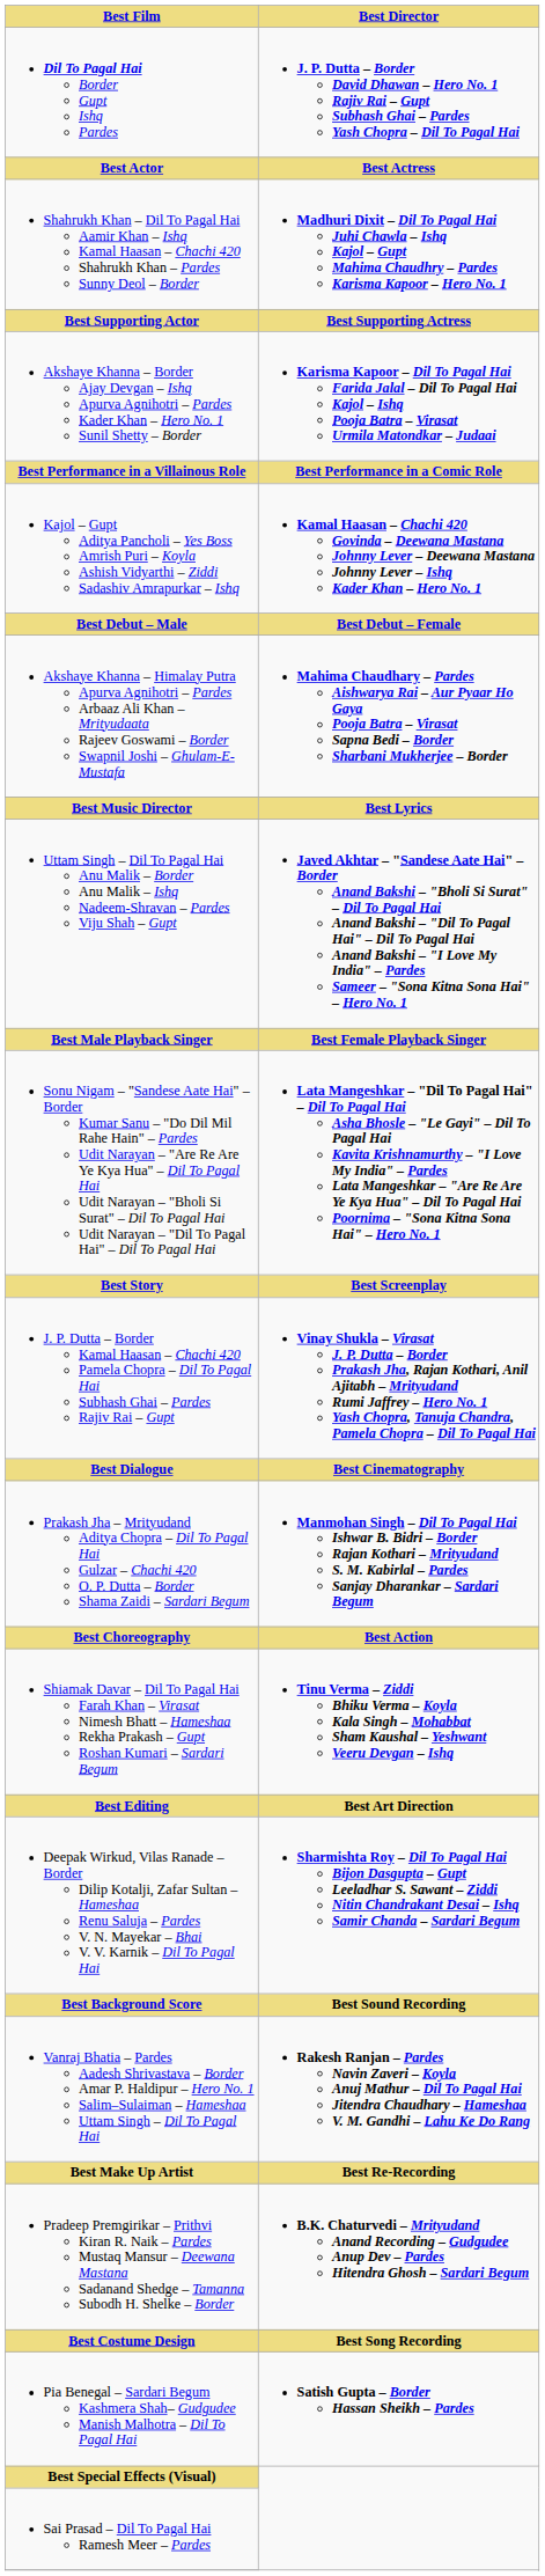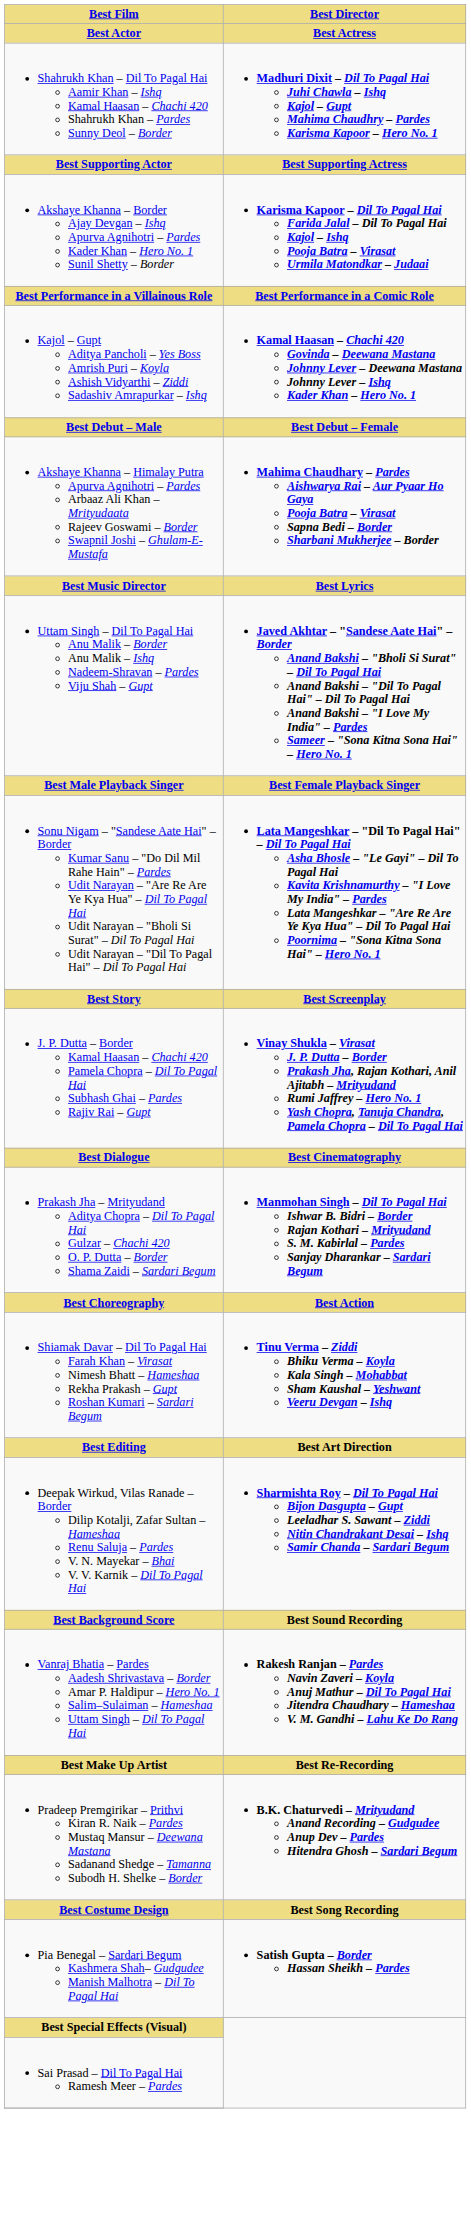- row: Dil To Pagal Hai Border Gupt Ishq Pardes | J. P. Dutta – Border David Dhawan – Hero No. 1 Rajiv Rai – Gupt Subhash Ghai – Pardes Yash Chopra – Dil To Pagal Hai
